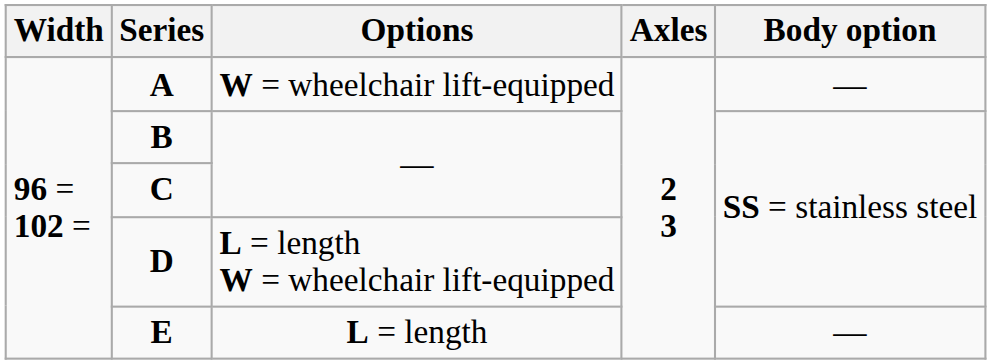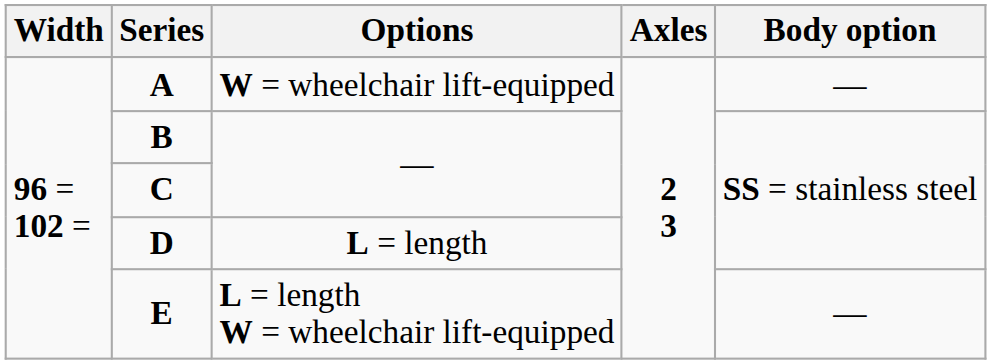D | Options: L = length W = wheelchair lift-equipped -> L = length
E | Options: L = length -> L = length W = wheelchair lift-equipped
